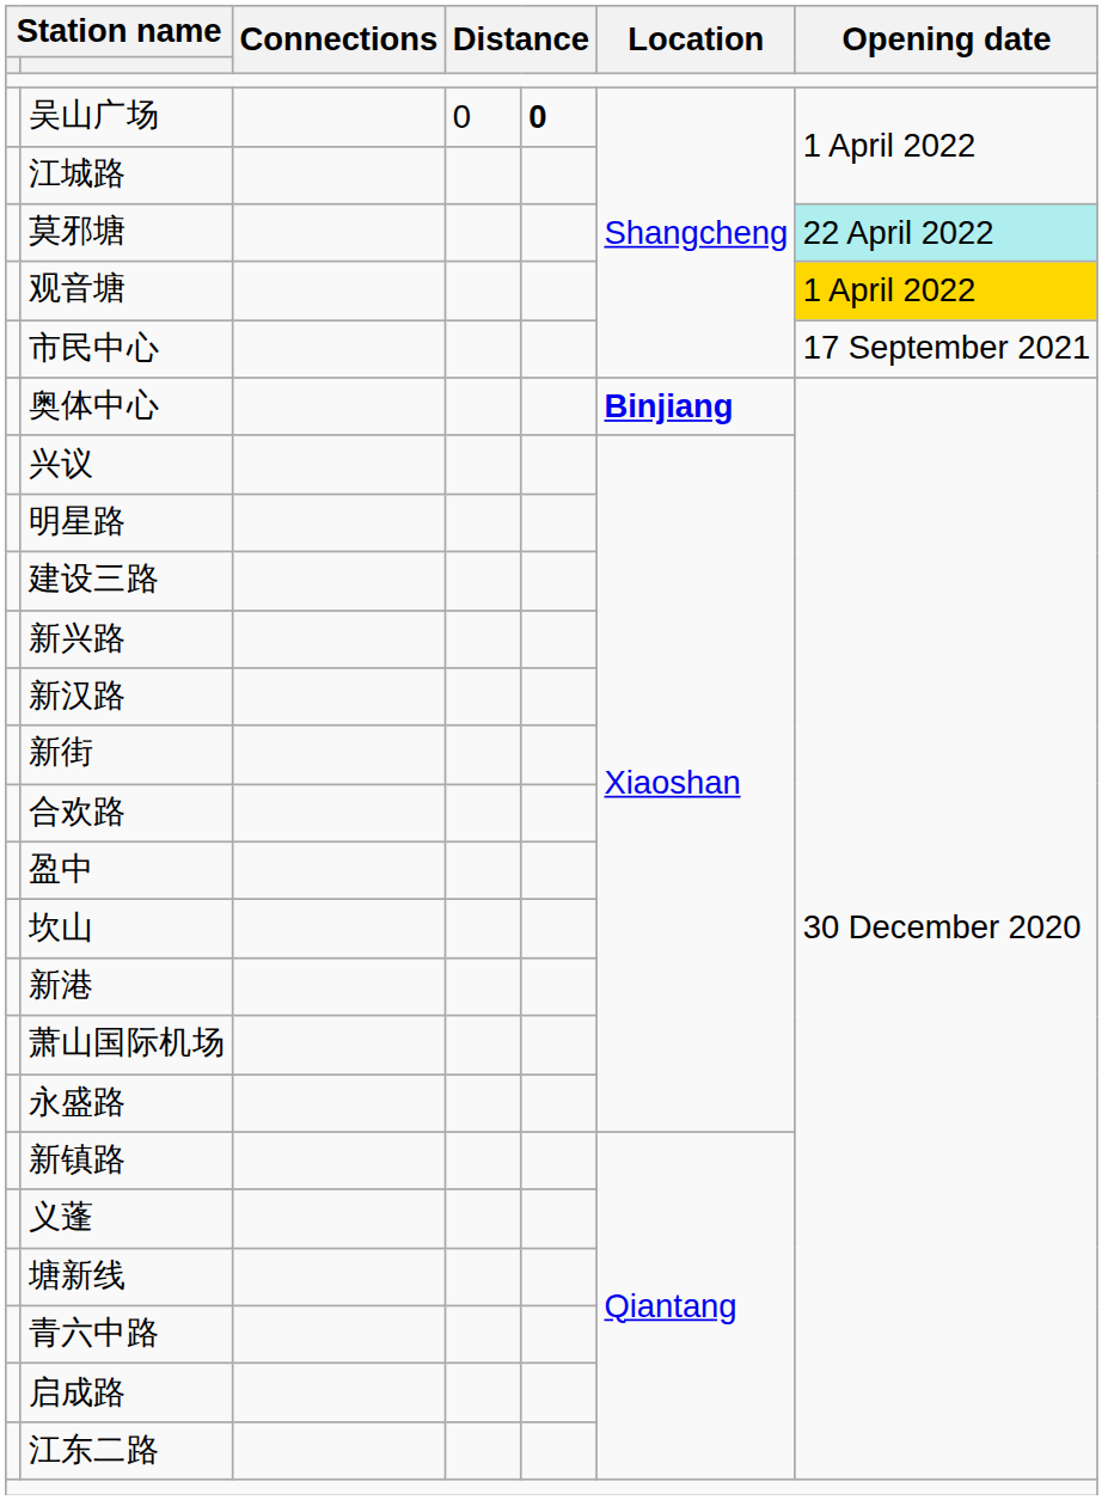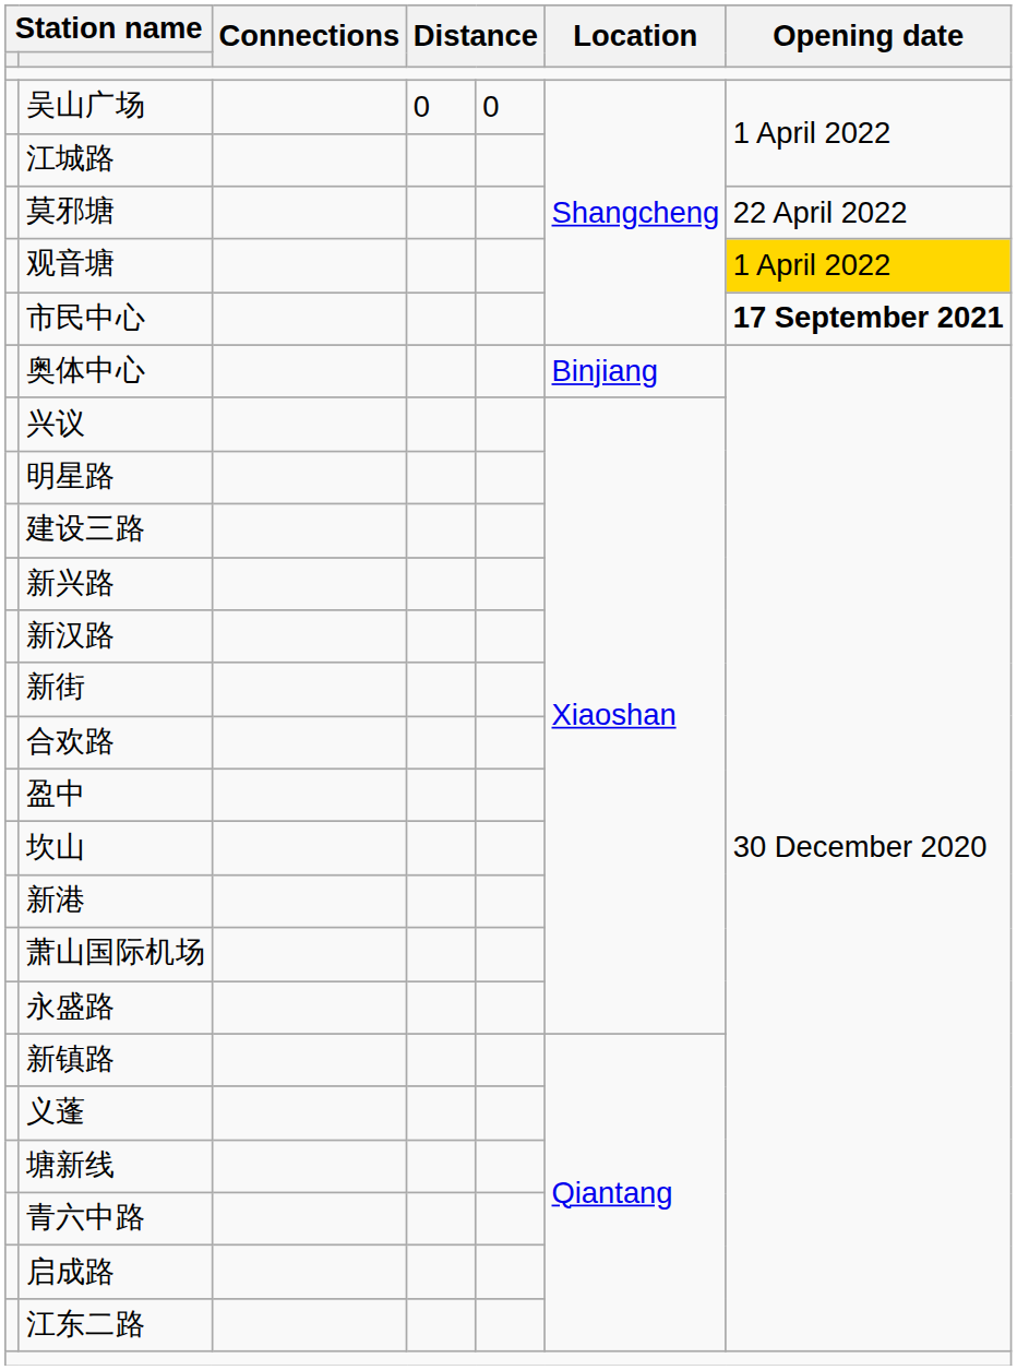吴山广场 | column 5: bold -> normal
莫邪塘 | Opening date: paleturquoise background -> no background
市民中心 | Opening date: normal -> bold
奥体中心 | Location: bold -> normal
